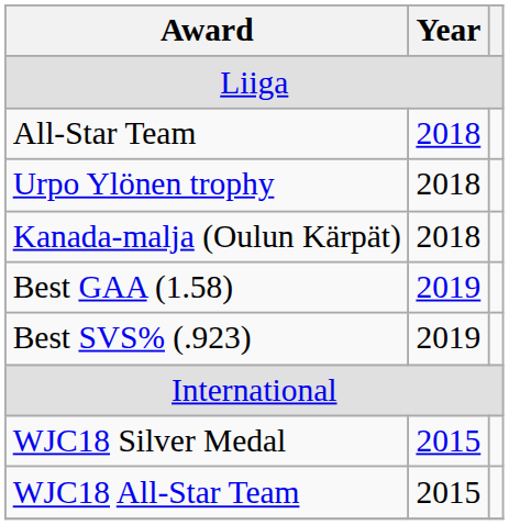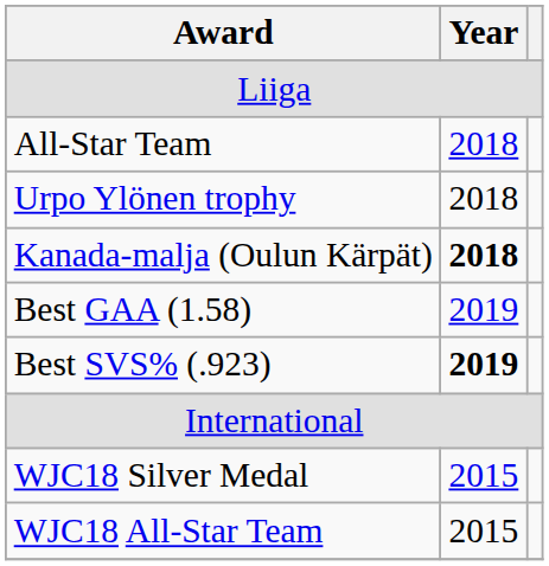Kanada-malja (Oulun Kärpät) | Year: normal -> bold
Best SVS% (.923) | Year: normal -> bold
